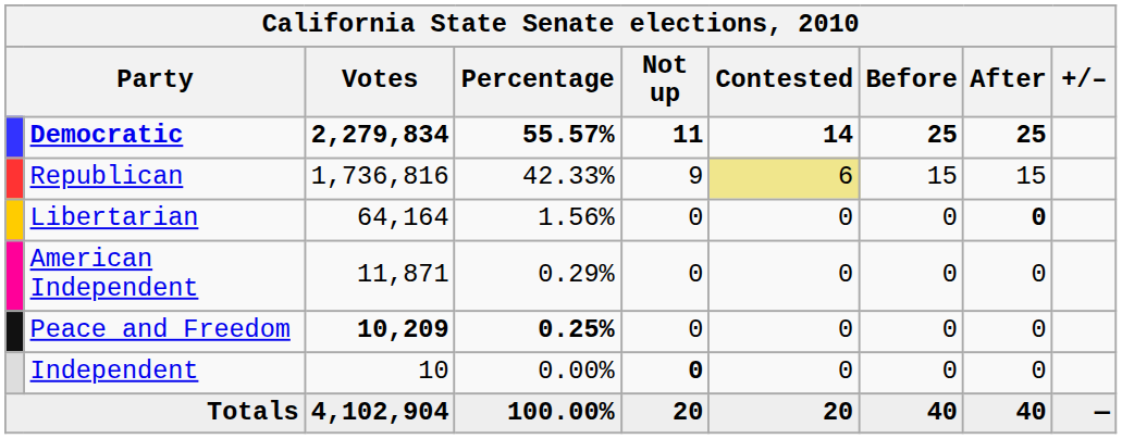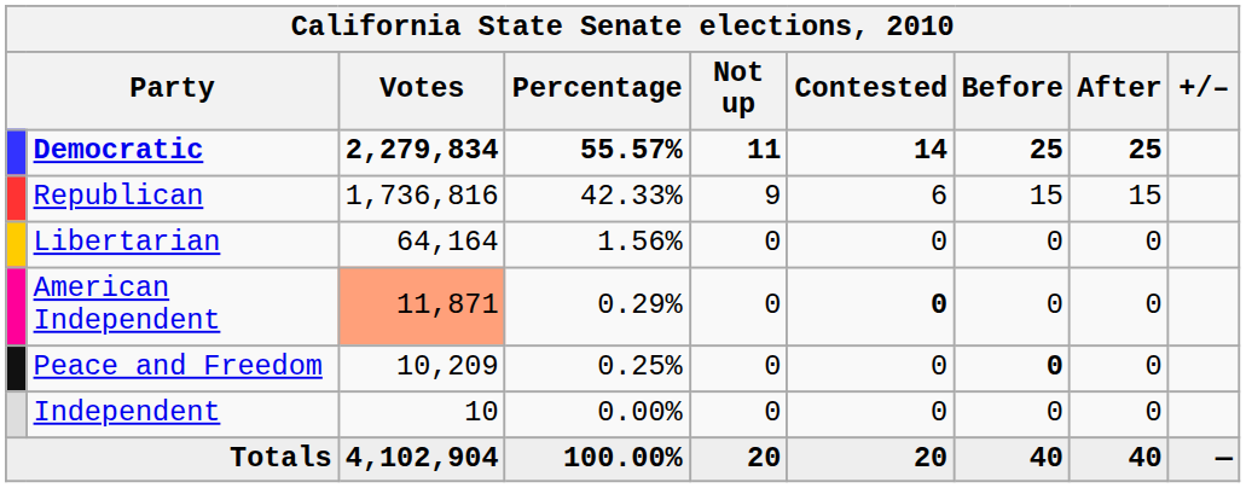Republican | Contested: khaki background -> no background
Libertarian | After: bold -> normal
American Independent | Votes: no background -> lightsalmon background
American Independent | Contested: normal -> bold
Peace and Freedom | Votes: bold -> normal
Peace and Freedom | Percentage: bold -> normal
Peace and Freedom | Before: normal -> bold
Independent | Not up: bold -> normal
